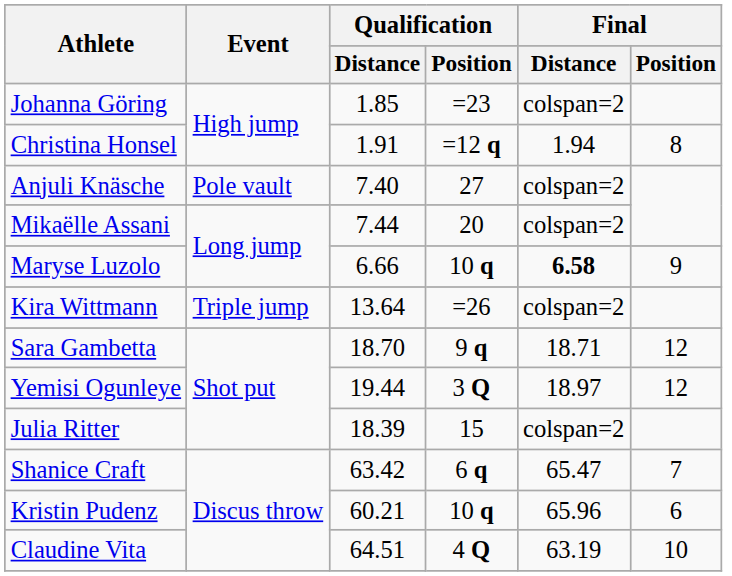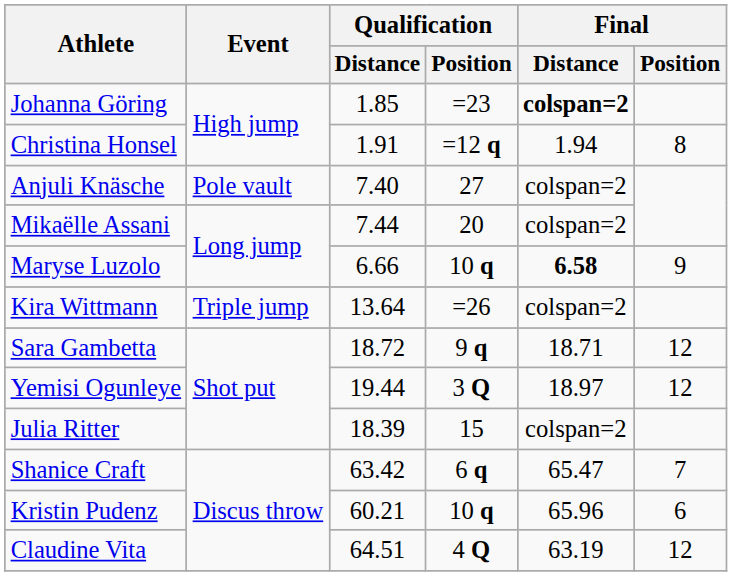Johanna Göring | Final / Distance: normal -> bold
Sara Gambetta | Qualification / Distance: 18.70 -> 18.72
Claudine Vita | Final / Position: 10 -> 12
